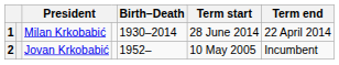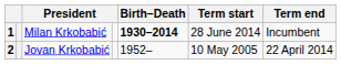1 | Birth–Death: normal -> bold
1 | Term end: 22 April 2014 -> Incumbent
2 | Term end: Incumbent -> 22 April 2014
